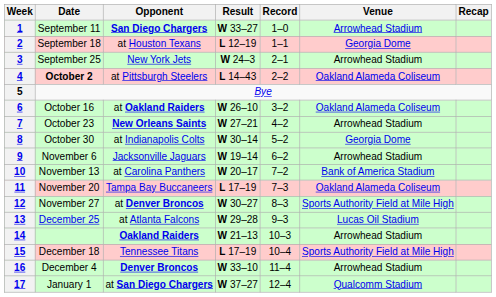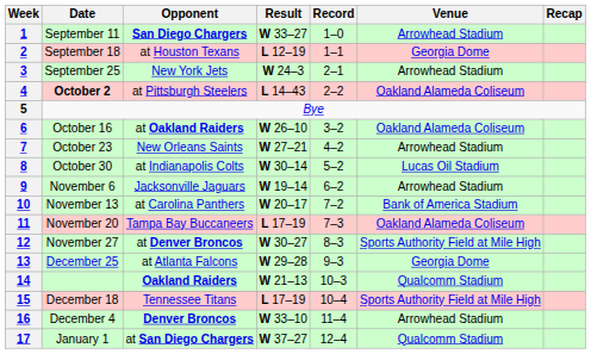7 | Opponent: bold -> normal
8 | Venue: Georgia Dome -> Lucas Oil Stadium
13 | Venue: Lucas Oil Stadium -> Georgia Dome
14 | Venue: Arrowhead Stadium -> Qualcomm Stadium
